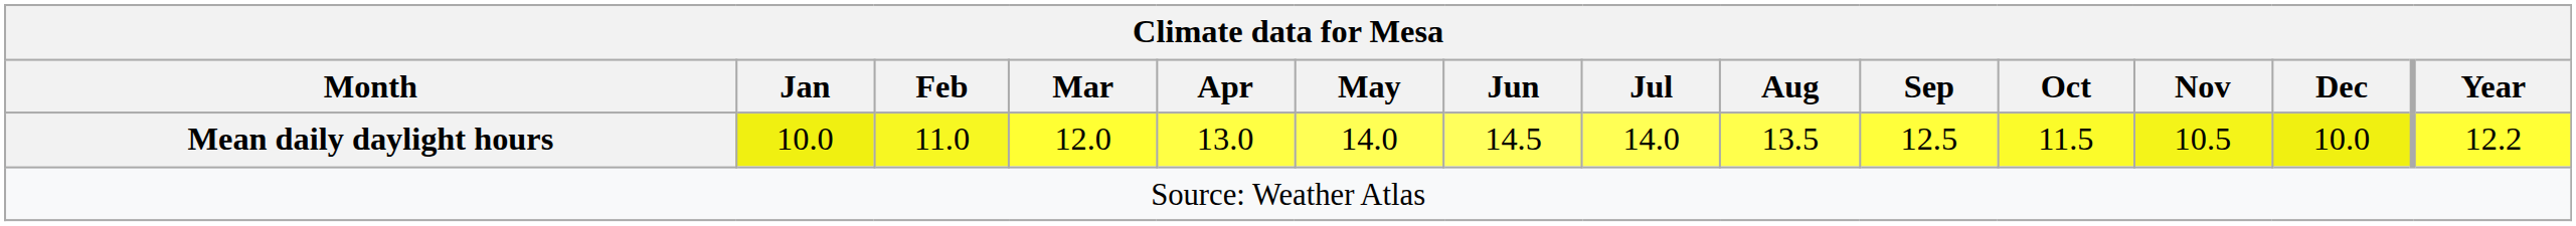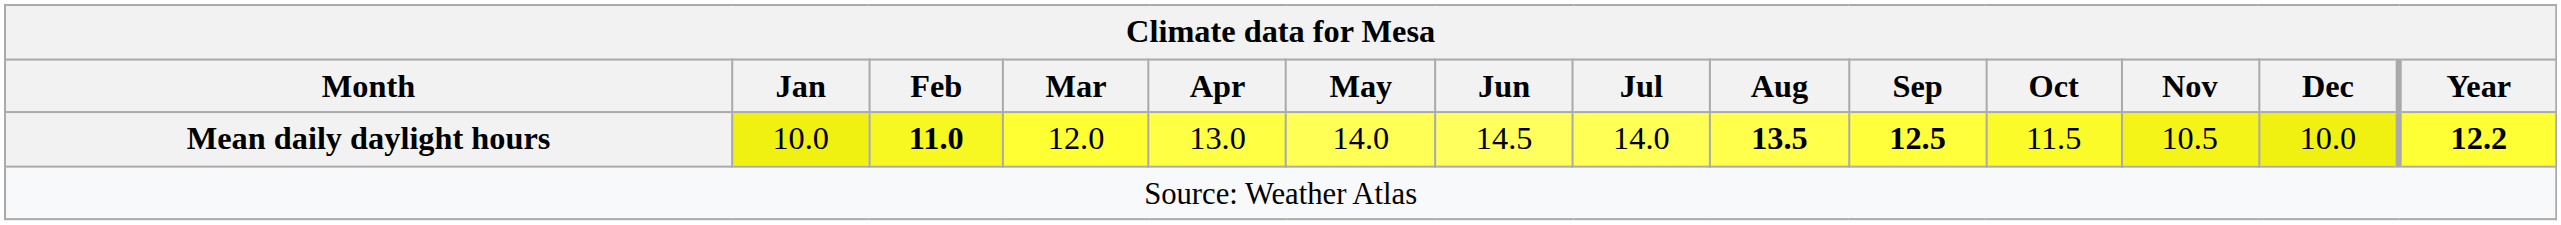row 3 | Feb: normal -> bold
row 3 | Aug: normal -> bold
row 3 | Sep: normal -> bold
row 3 | Year: normal -> bold
